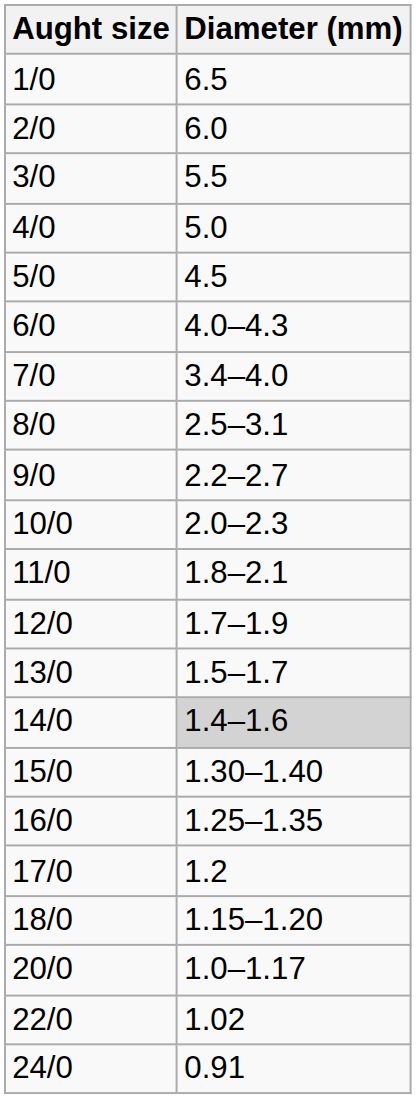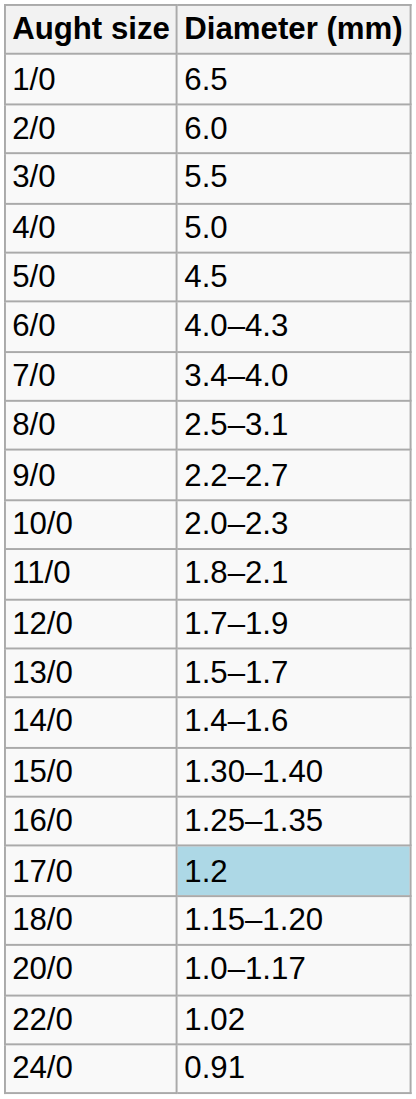14/0 | Diameter (mm): lightgrey background -> no background
17/0 | Diameter (mm): no background -> lightblue background
